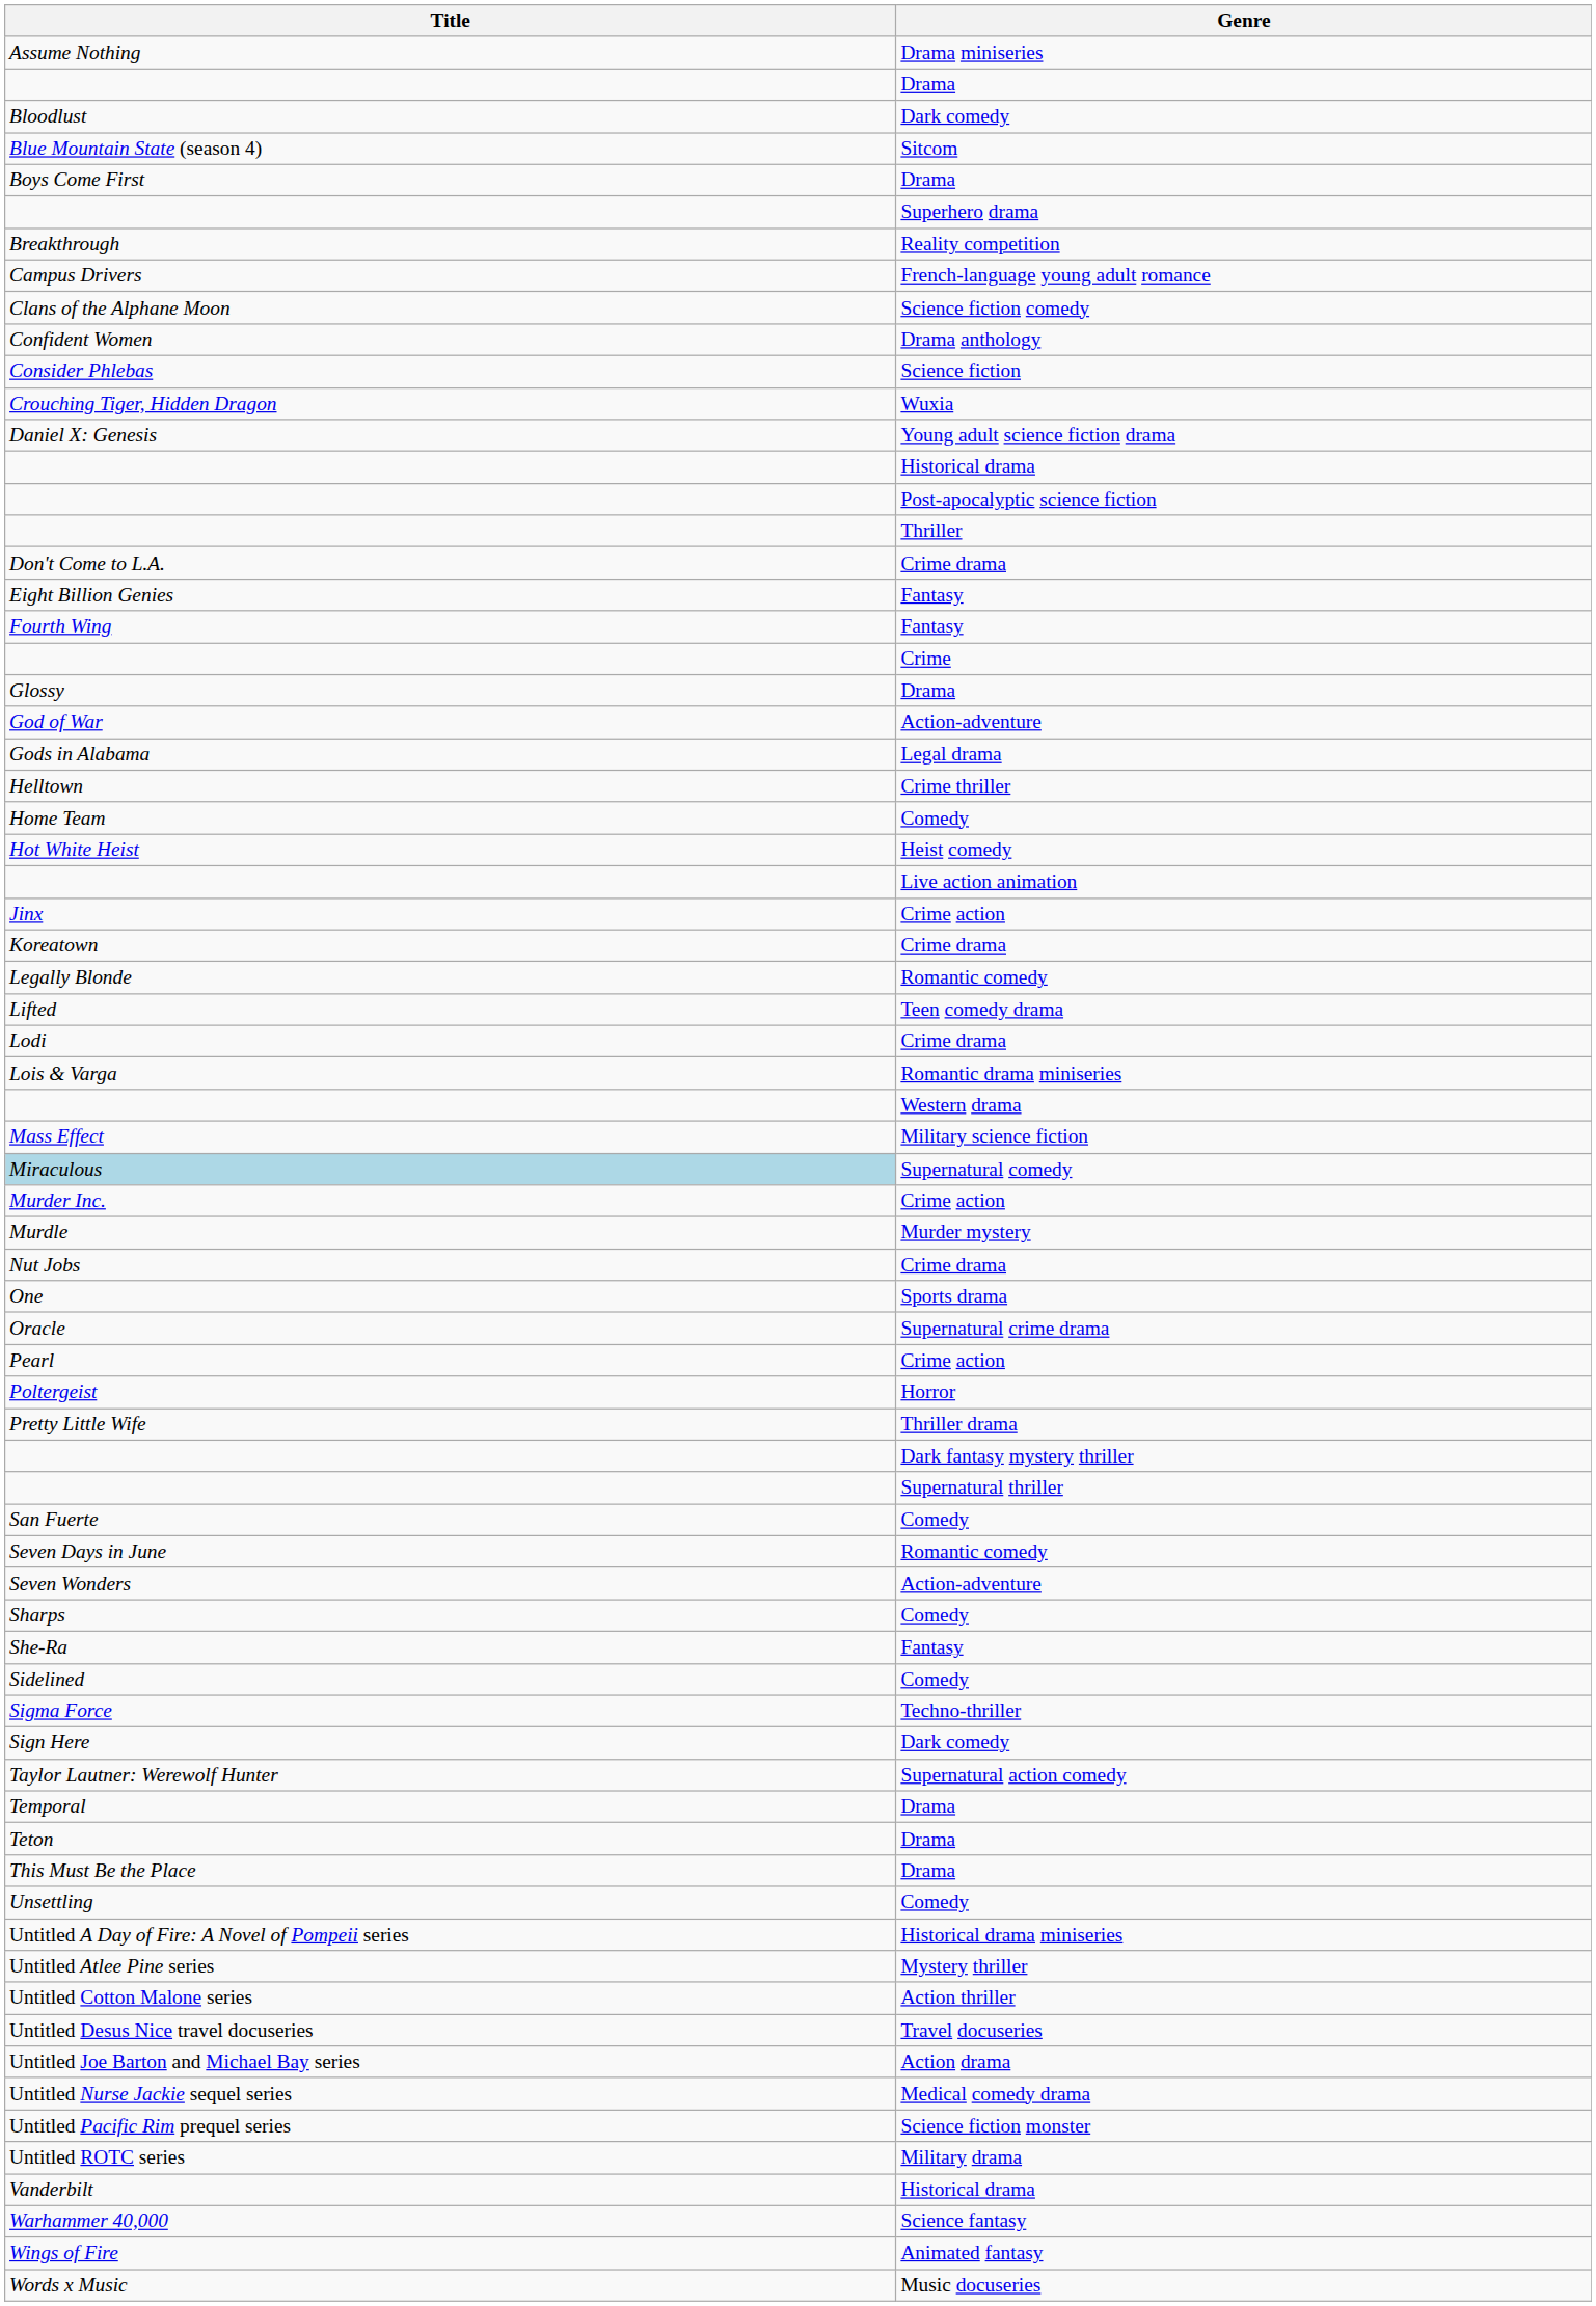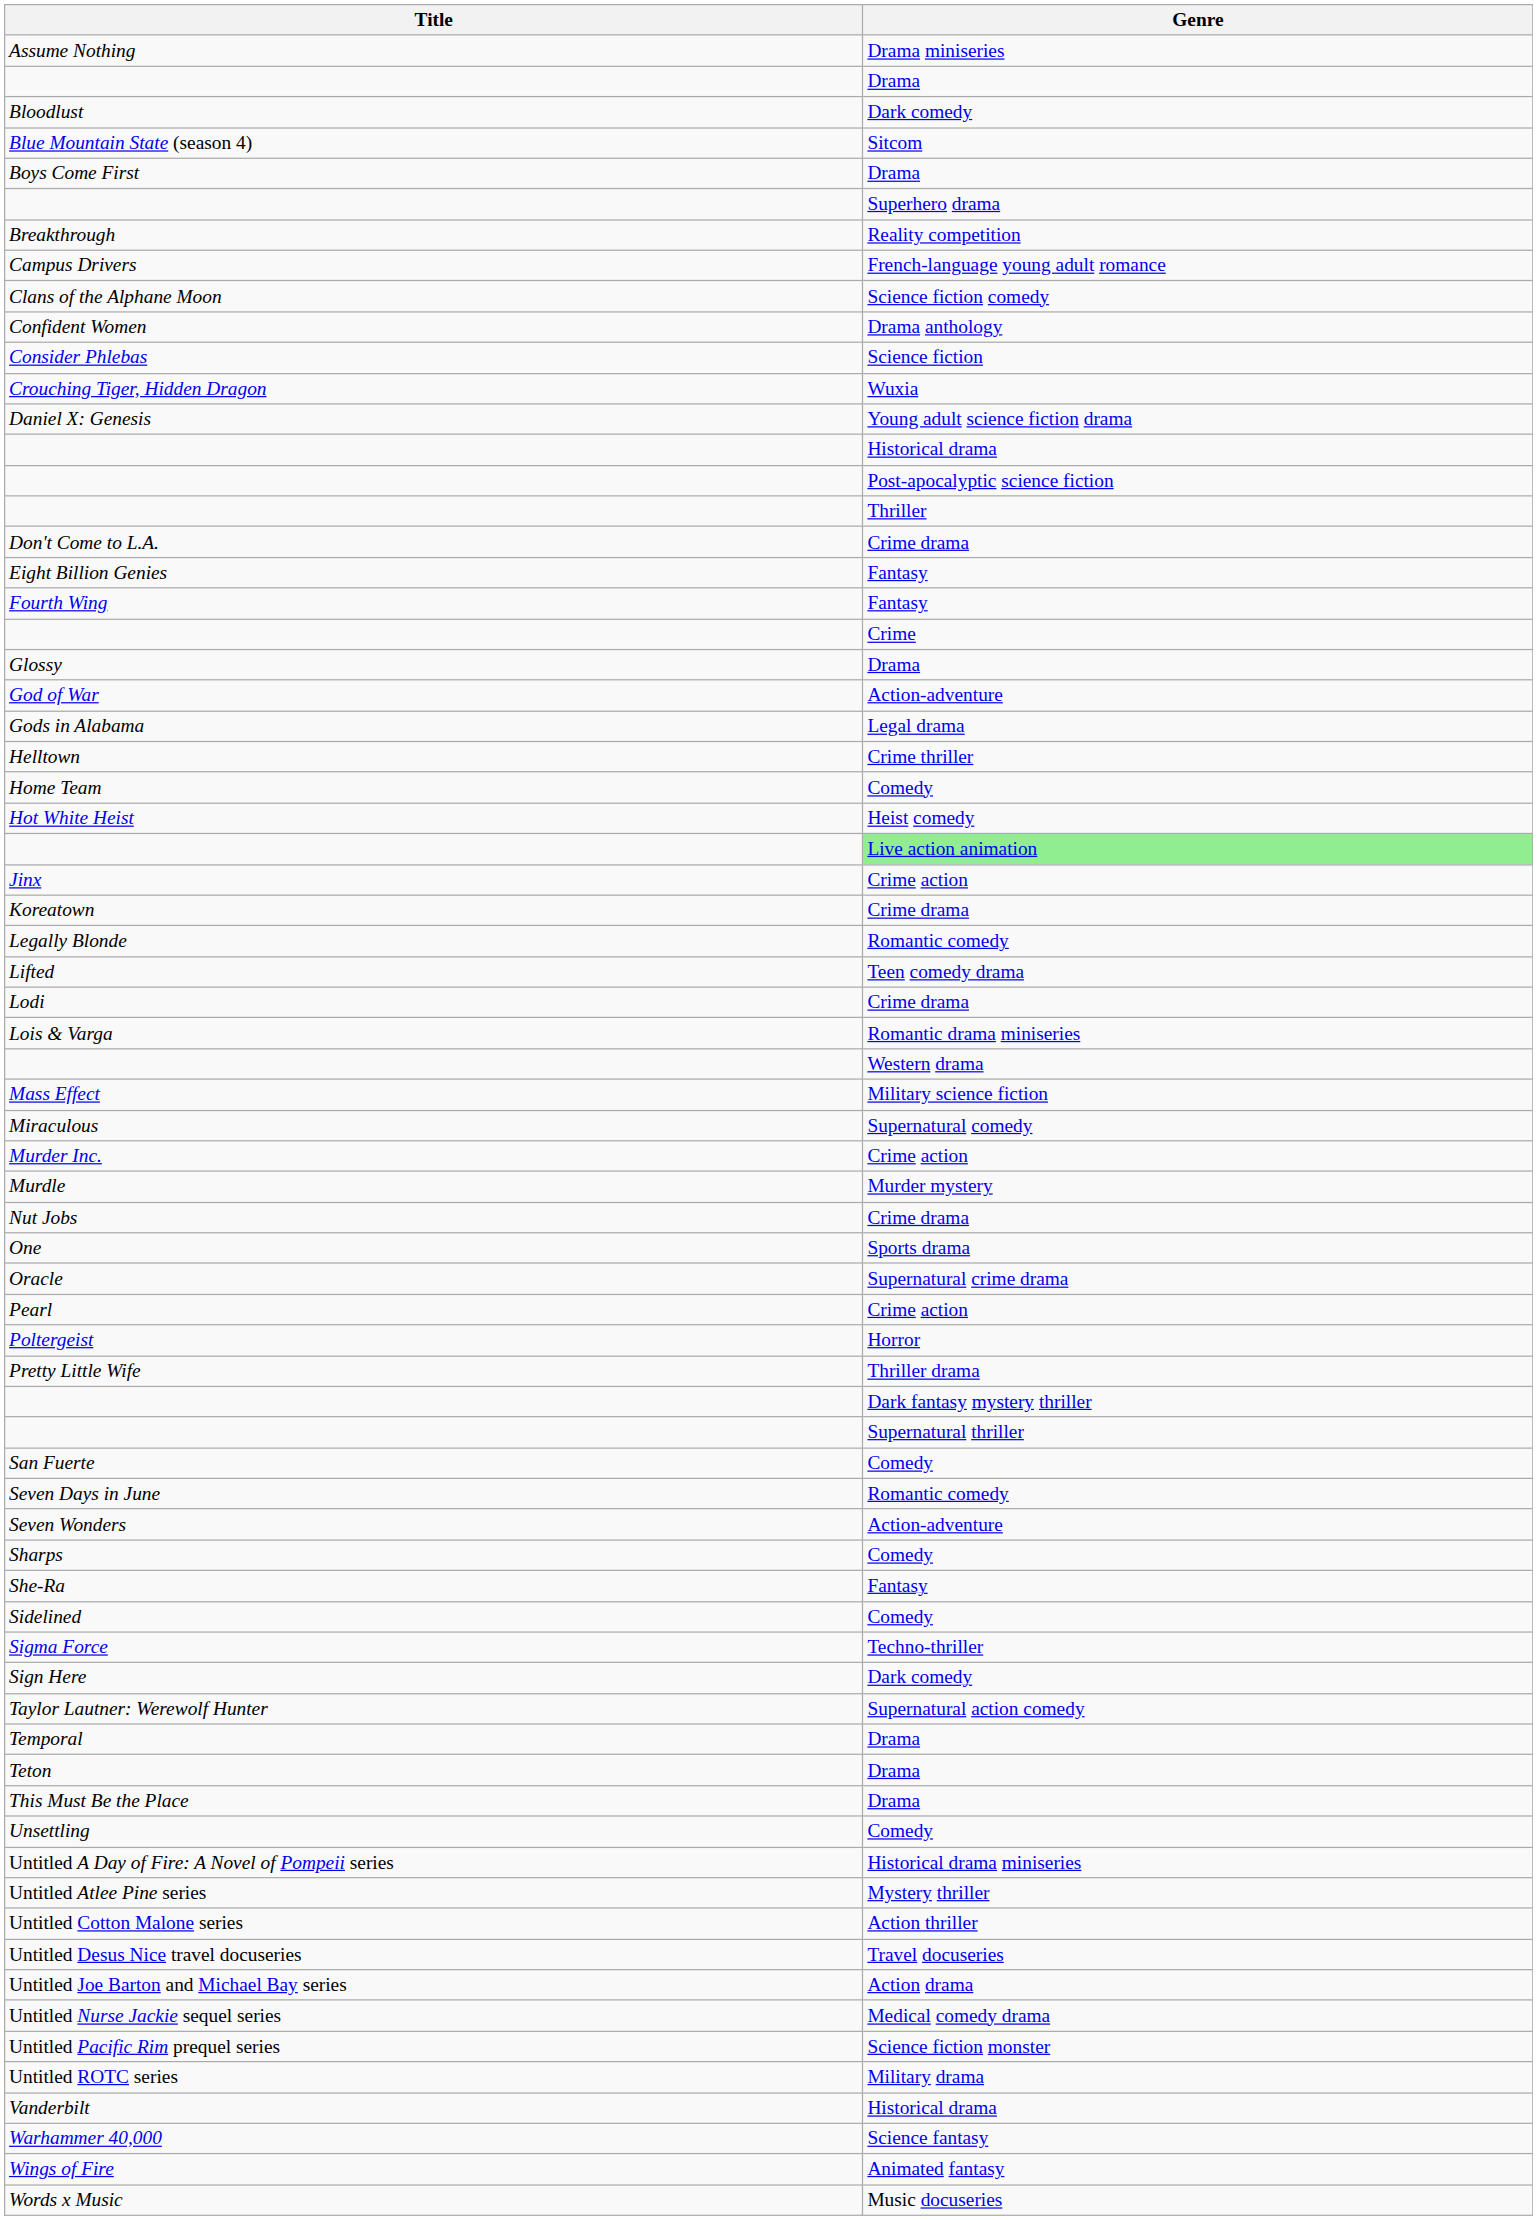row 28 | Genre: no background -> lightgreen background
row 37 | Title: lightblue background -> no background
